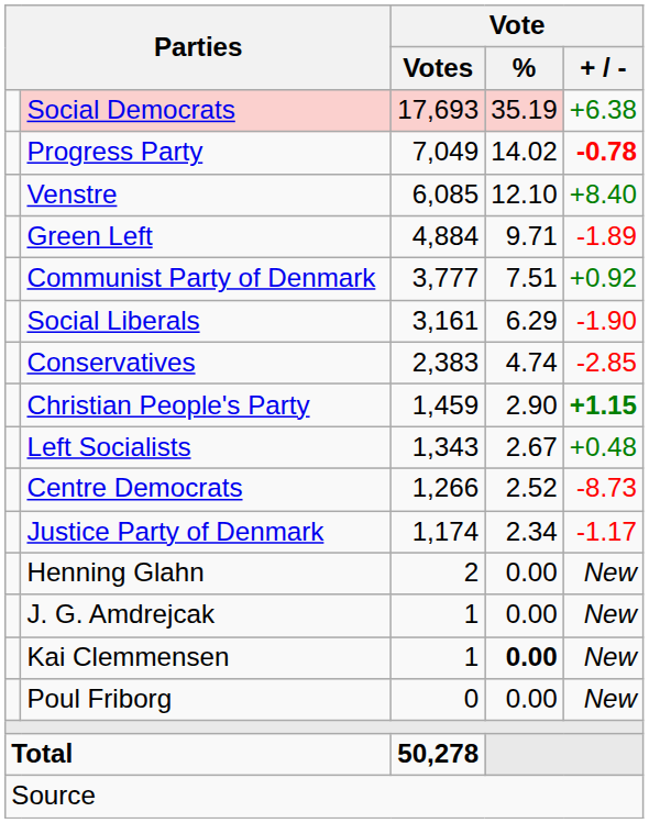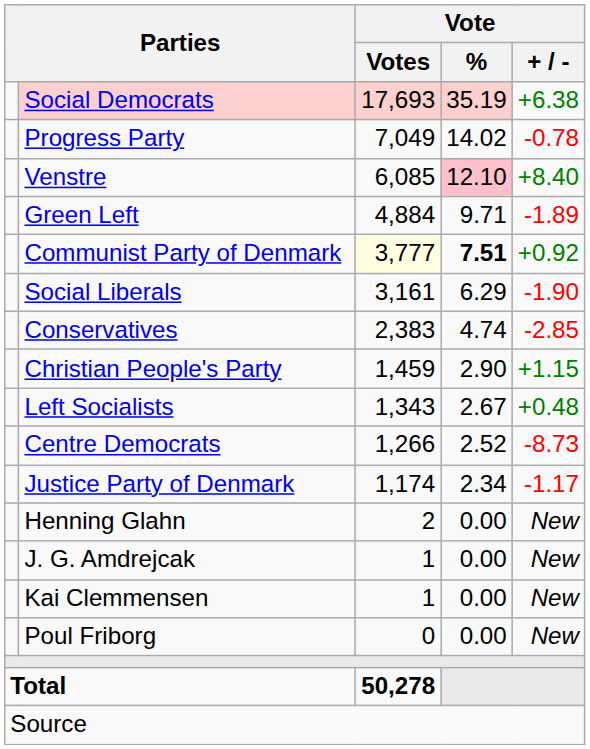Progress Party | Vote / + / -: bold -> normal
Venstre | Vote / %: no background -> pink background
Communist Party of Denmark | Vote / Votes: no background -> lightyellow background
Communist Party of Denmark | Vote / %: normal -> bold
Christian People's Party | Vote / + / -: bold -> normal
Kai Clemmensen | Vote / %: bold -> normal
